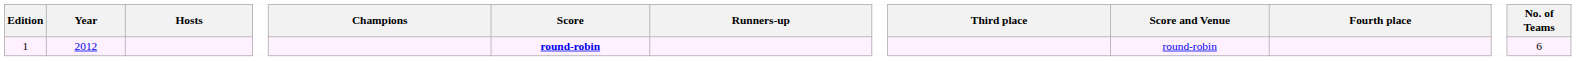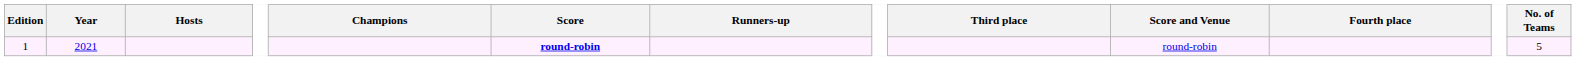1 | Year: 2012 -> 2021
1 | No. of Teams: 6 -> 5
